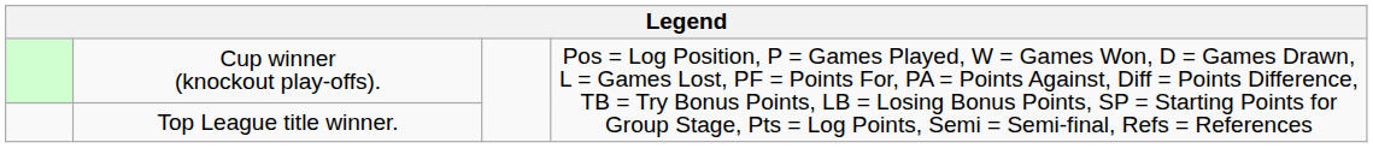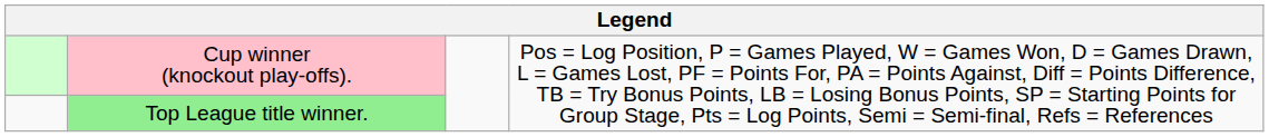Cup winner (knockout play-offs). | column 2: no background -> pink background
Top League title winner. | column 2: no background -> lightgreen background
